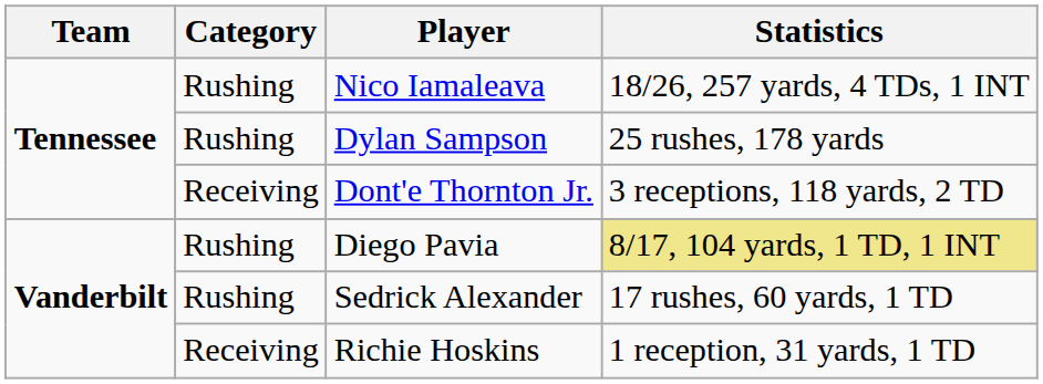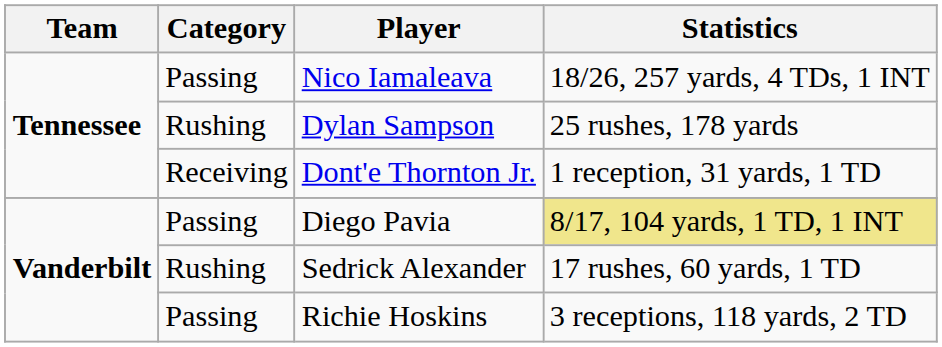Nico Iamaleava | Category: Rushing -> Passing
Dont'e Thornton Jr. | Statistics: 3 receptions, 118 yards, 2 TD -> 1 reception, 31 yards, 1 TD
Diego Pavia | Category: Rushing -> Passing
Richie Hoskins | Category: Receiving -> Passing
Richie Hoskins | Statistics: 1 reception, 31 yards, 1 TD -> 3 receptions, 118 yards, 2 TD
